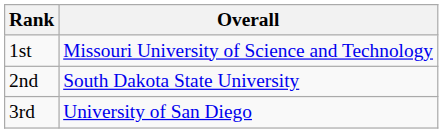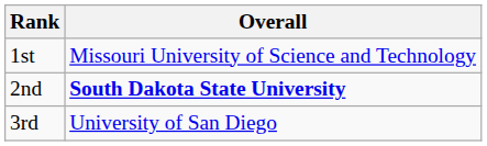2nd | Overall: normal -> bold
